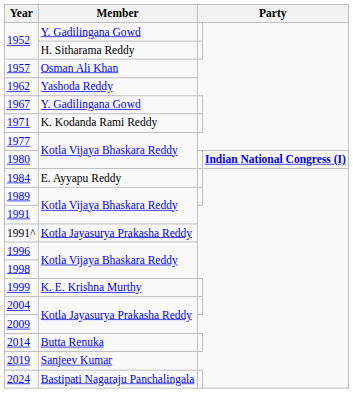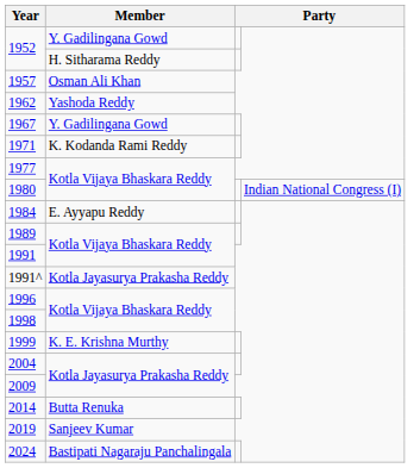1980 | column 4: bold -> normal
